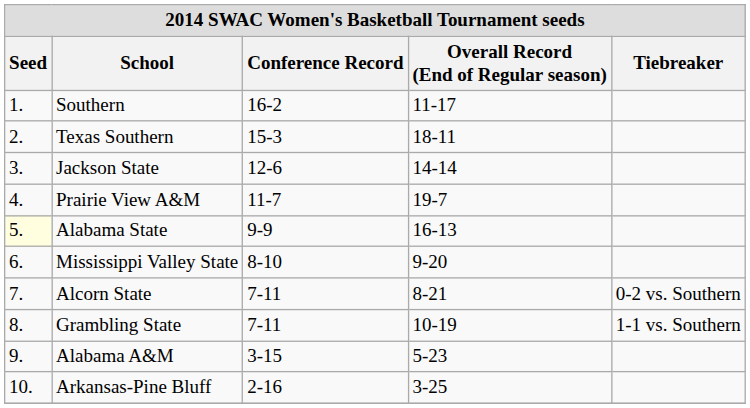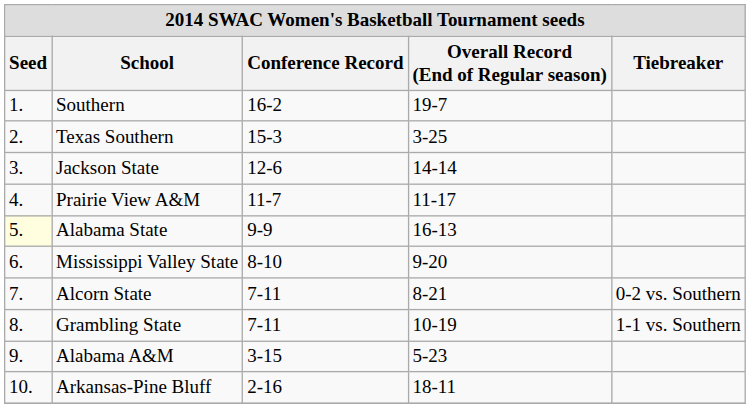Southern | Overall Record (End of Regular season): 11-17 -> 19-7
Texas Southern | Overall Record (End of Regular season): 18-11 -> 3-25
Prairie View A&M | Overall Record (End of Regular season): 19-7 -> 11-17
Arkansas-Pine Bluff | Overall Record (End of Regular season): 3-25 -> 18-11
